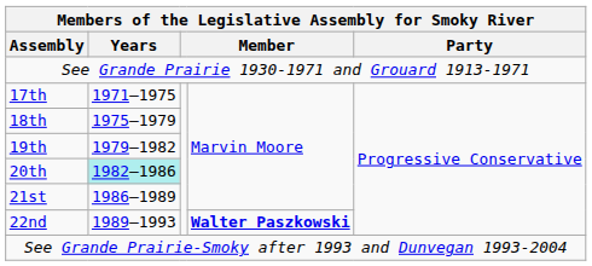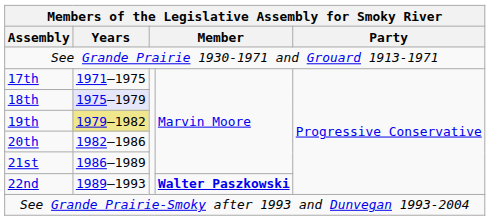18th | Years: no background -> lavender background
19th | Years: no background -> khaki background
20th | Years: paleturquoise background -> no background
